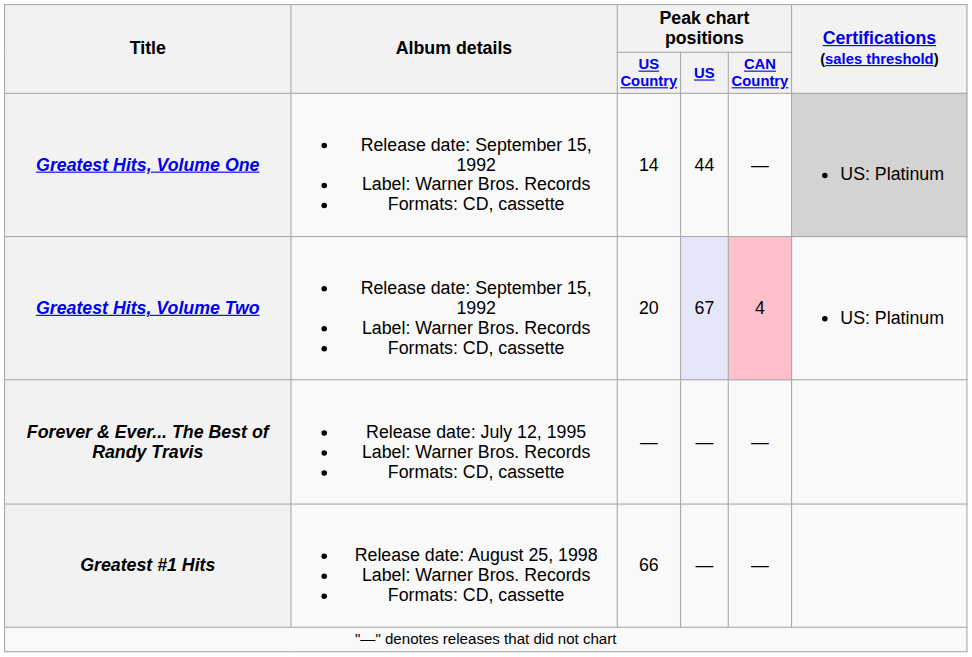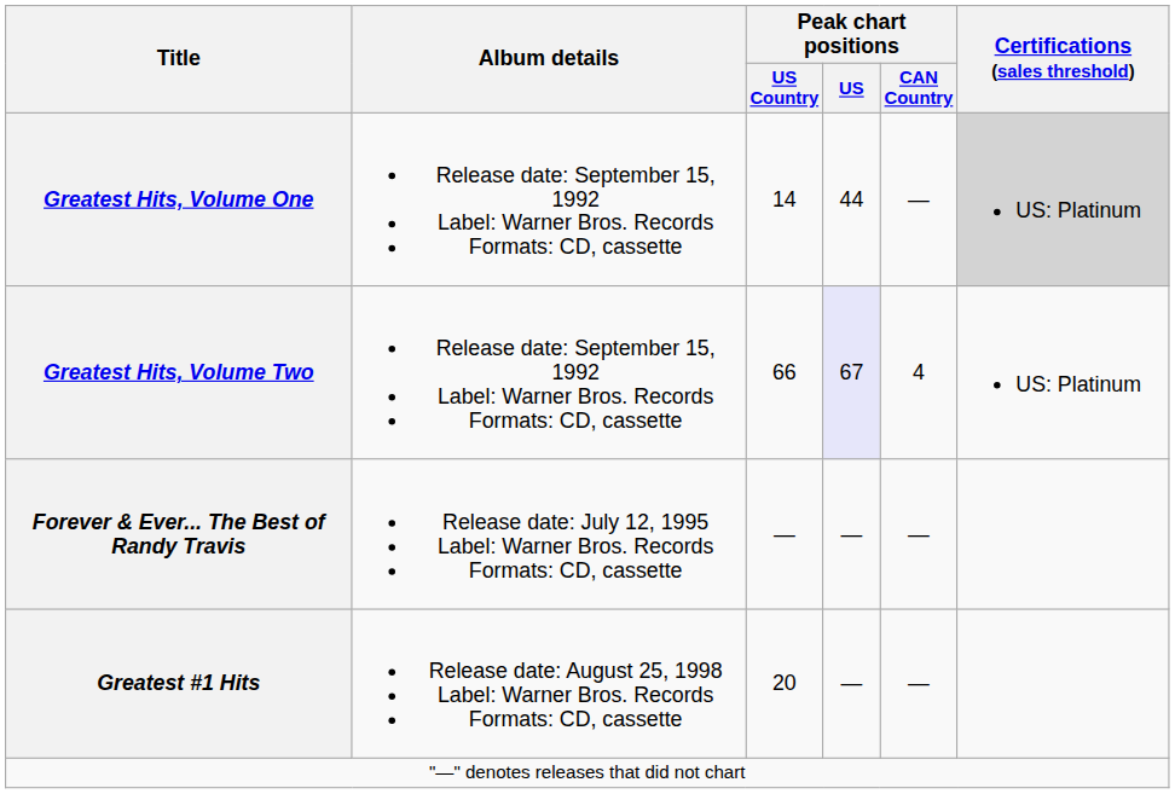Greatest Hits, Volume Two | Peak chart positions / US Country: 20 -> 66
Greatest Hits, Volume Two | Peak chart positions / CAN Country: pink background -> no background
Greatest #1 Hits | Peak chart positions / US Country: 66 -> 20
